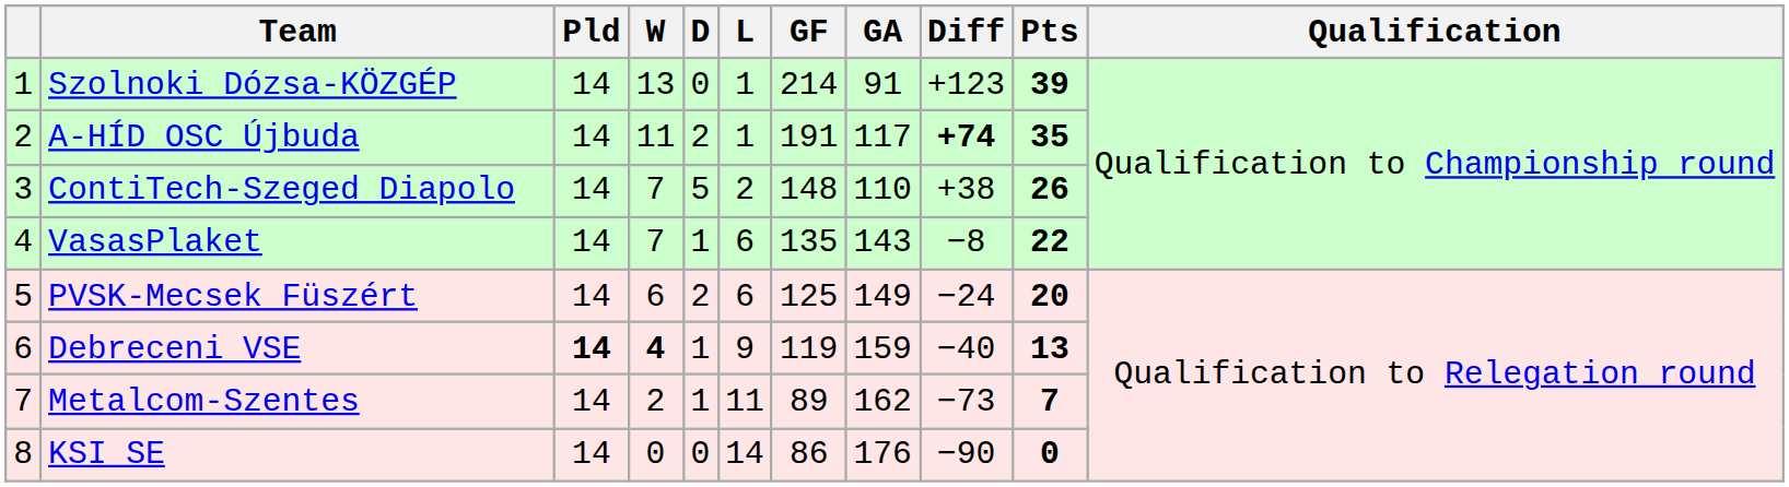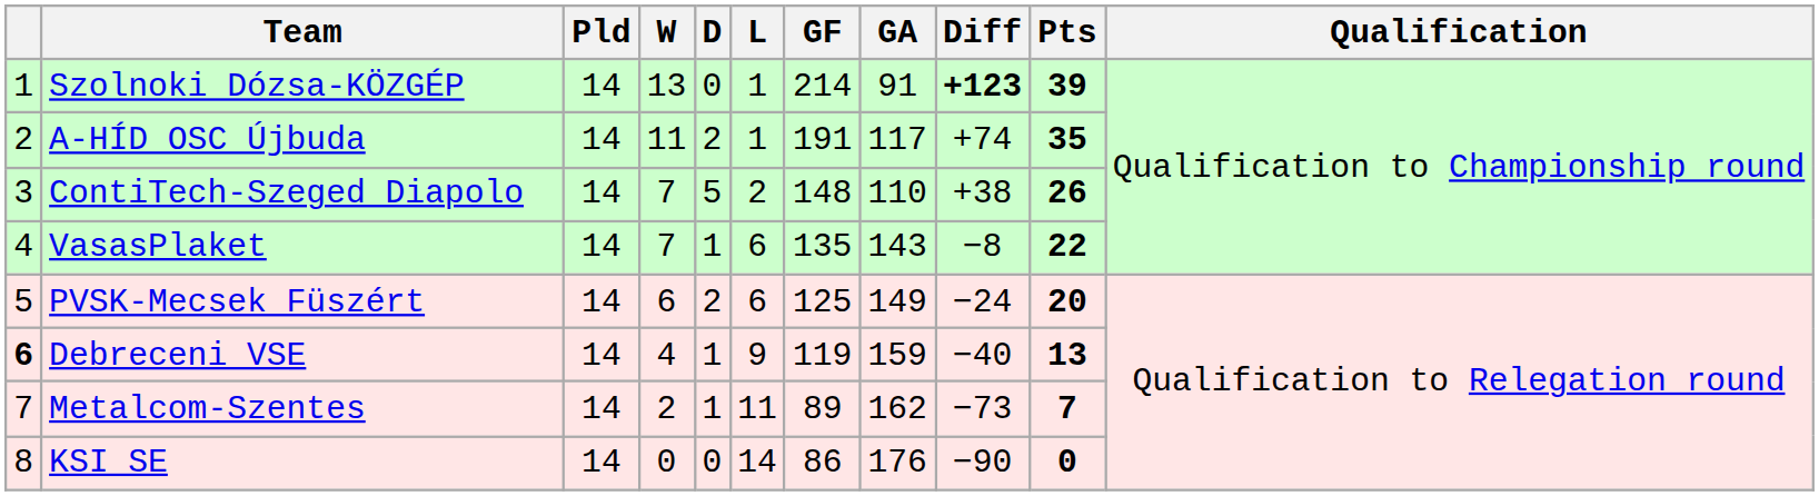Szolnoki Dózsa-KÖZGÉP | Diff: normal -> bold
A-HÍD OSC Újbuda | Diff: bold -> normal
Debreceni VSE | column 1: normal -> bold
Debreceni VSE | Pld: bold -> normal
Debreceni VSE | W: bold -> normal
